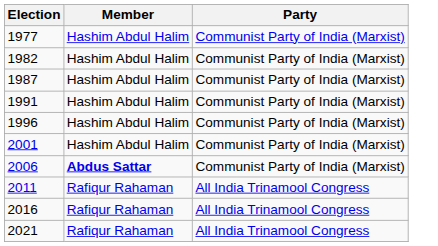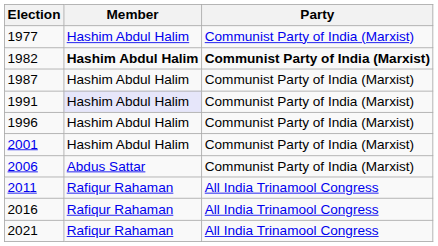1982 | Member: normal -> bold
1982 | column 3: normal -> bold
1991 | Member: no background -> lavender background
2006 | Member: bold -> normal
